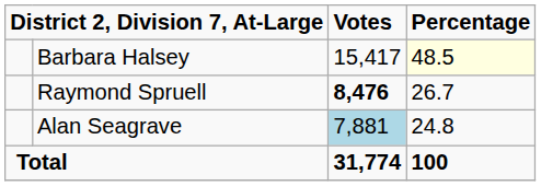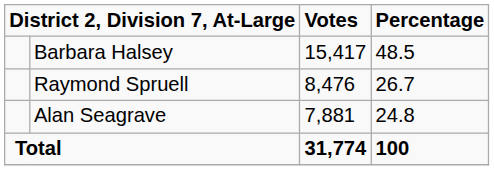Barbara Halsey | column 4: lightyellow background -> no background
Raymond Spruell | column 3: bold -> normal
Alan Seagrave | column 3: lightblue background -> no background
